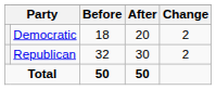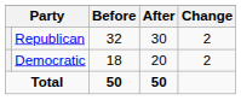rows swapped: Republican <-> Democratic
